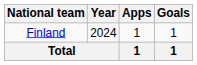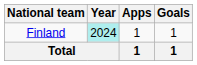Finland | Year: no background -> paleturquoise background
